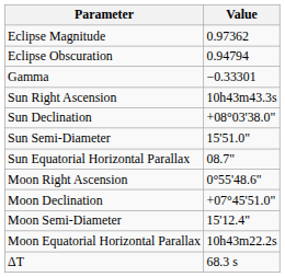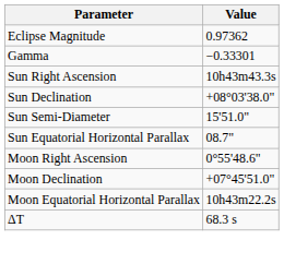- row: Eclipse Obscuration | 0.94794
- row: Moon Semi-Diameter | 15'12.4"
